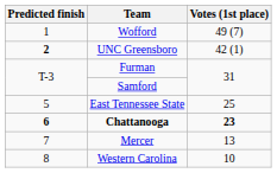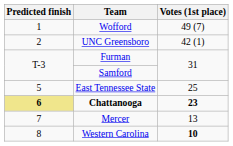UNC Greensboro | Predicted finish: bold -> normal
Chattanooga | Predicted finish: no background -> khaki background
Western Carolina | Votes (1st place): normal -> bold
